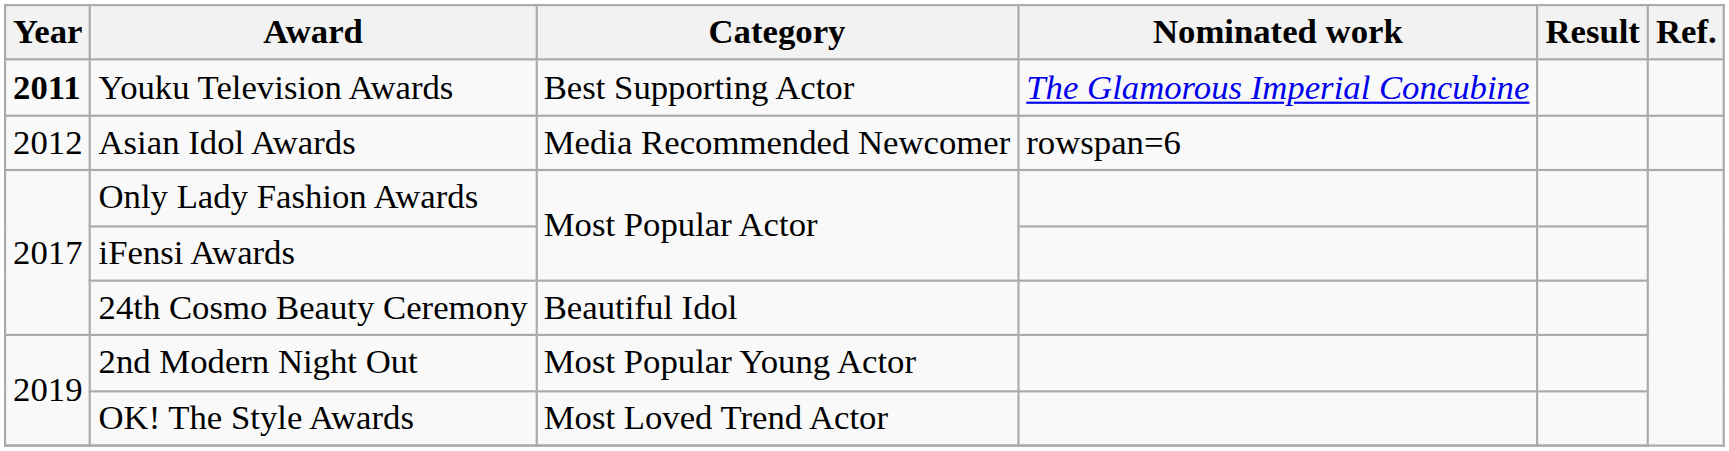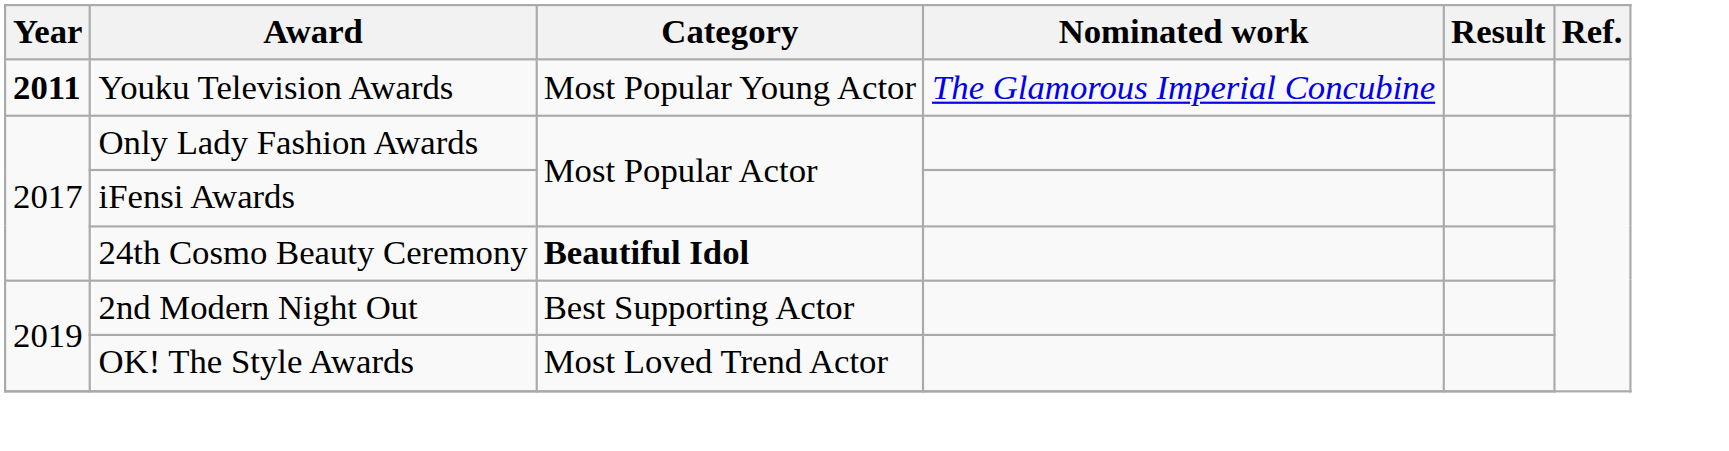Youku Television Awards | Category: Best Supporting Actor -> Most Popular Young Actor
- row: 2012 | Asian Idol Awards | Media Recommended Newcomer | rowspan=6
24th Cosmo Beauty Ceremony | Category: normal -> bold
2nd Modern Night Out | Category: Most Popular Young Actor -> Best Supporting Actor
